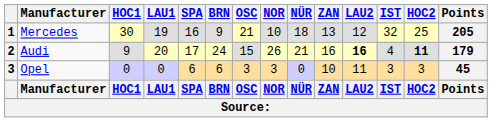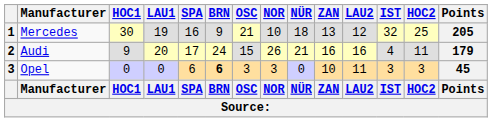Audi | LAU2: bold -> normal
Audi | HOC2: bold -> normal
Opel | BRN: normal -> bold
